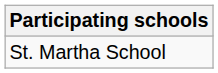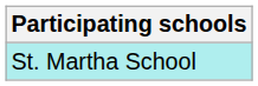row 2 | column 1: no background -> paleturquoise background
